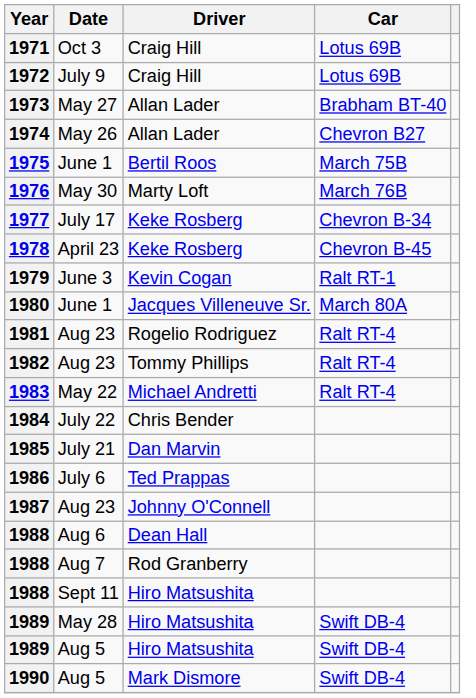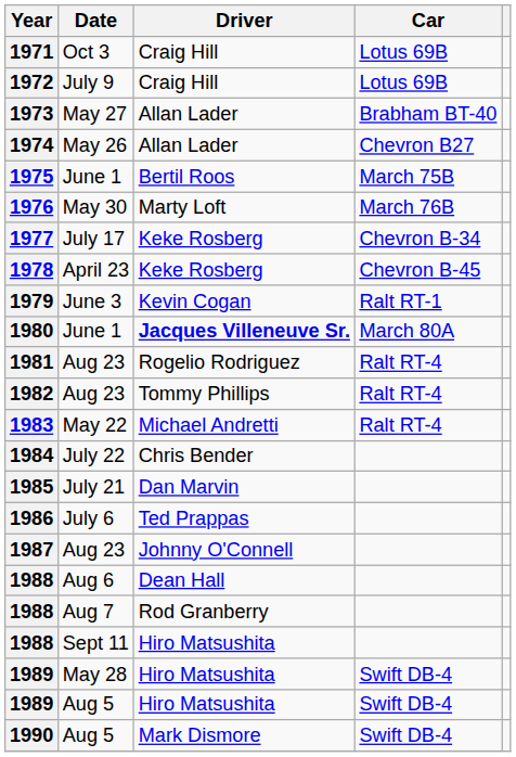1980 | Driver: normal -> bold
